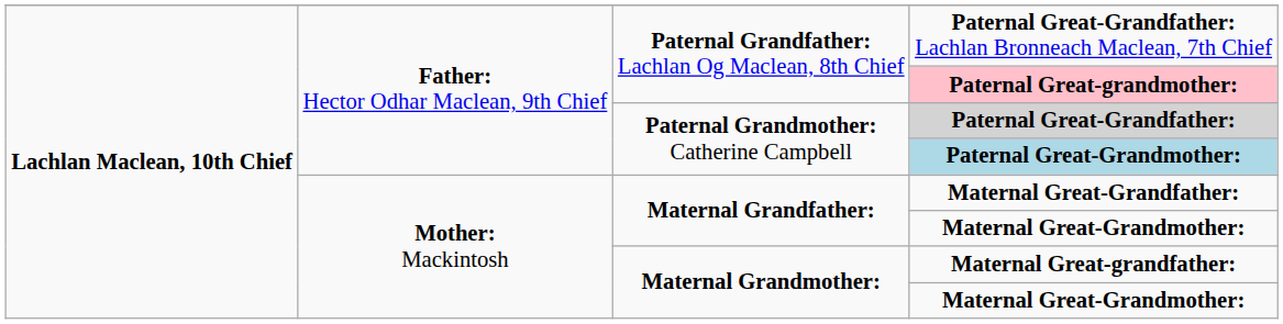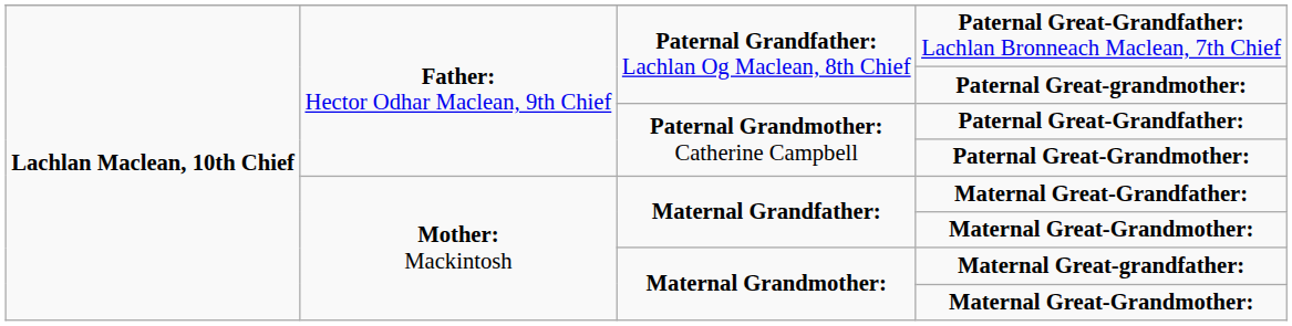Paternal Great-grandmother: | column 4: pink background -> no background
Paternal Great-Grandfather: | column 4: lightgrey background -> no background
Paternal Great-Grandmother: | column 4: lightblue background -> no background
